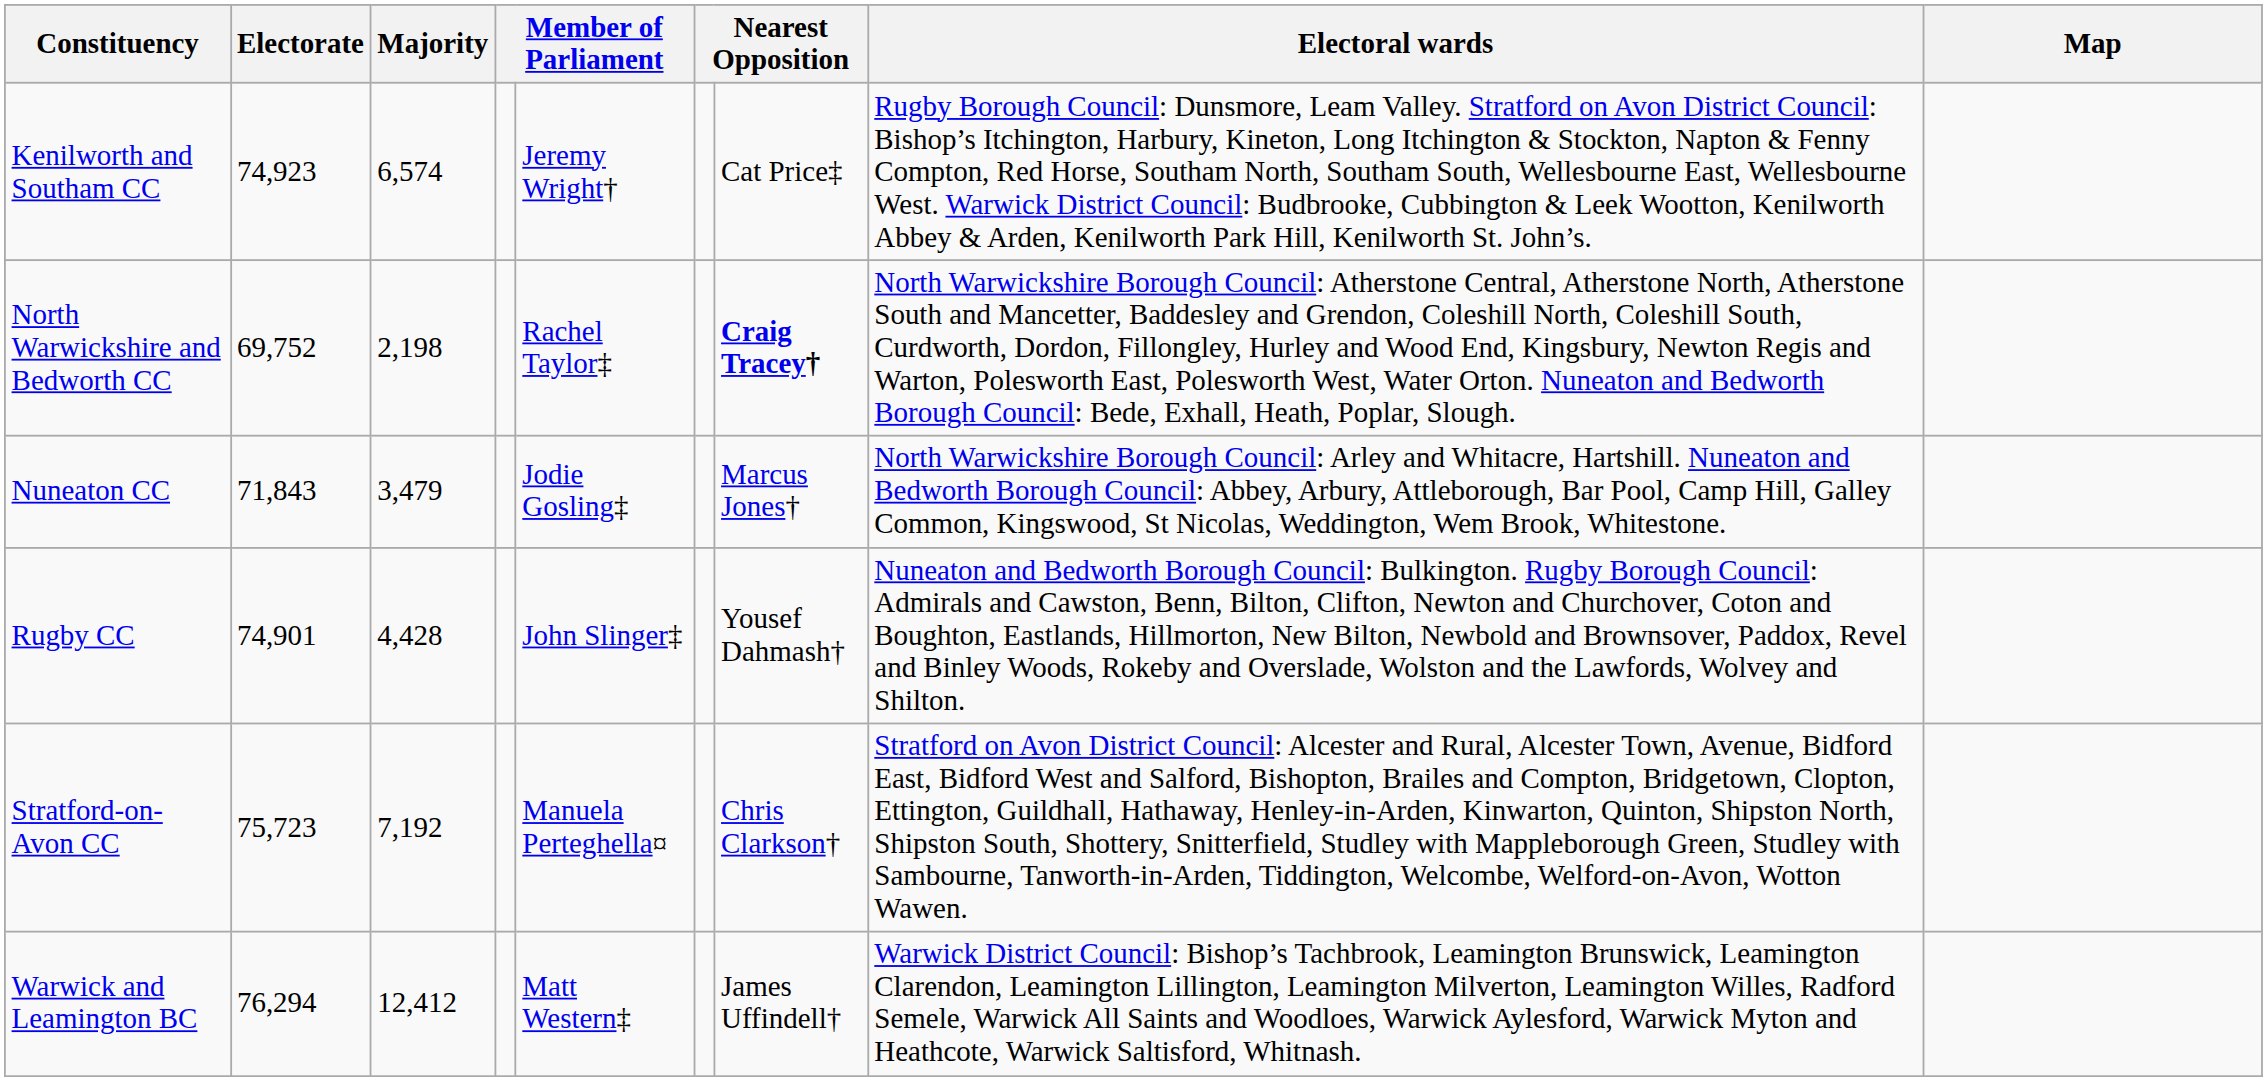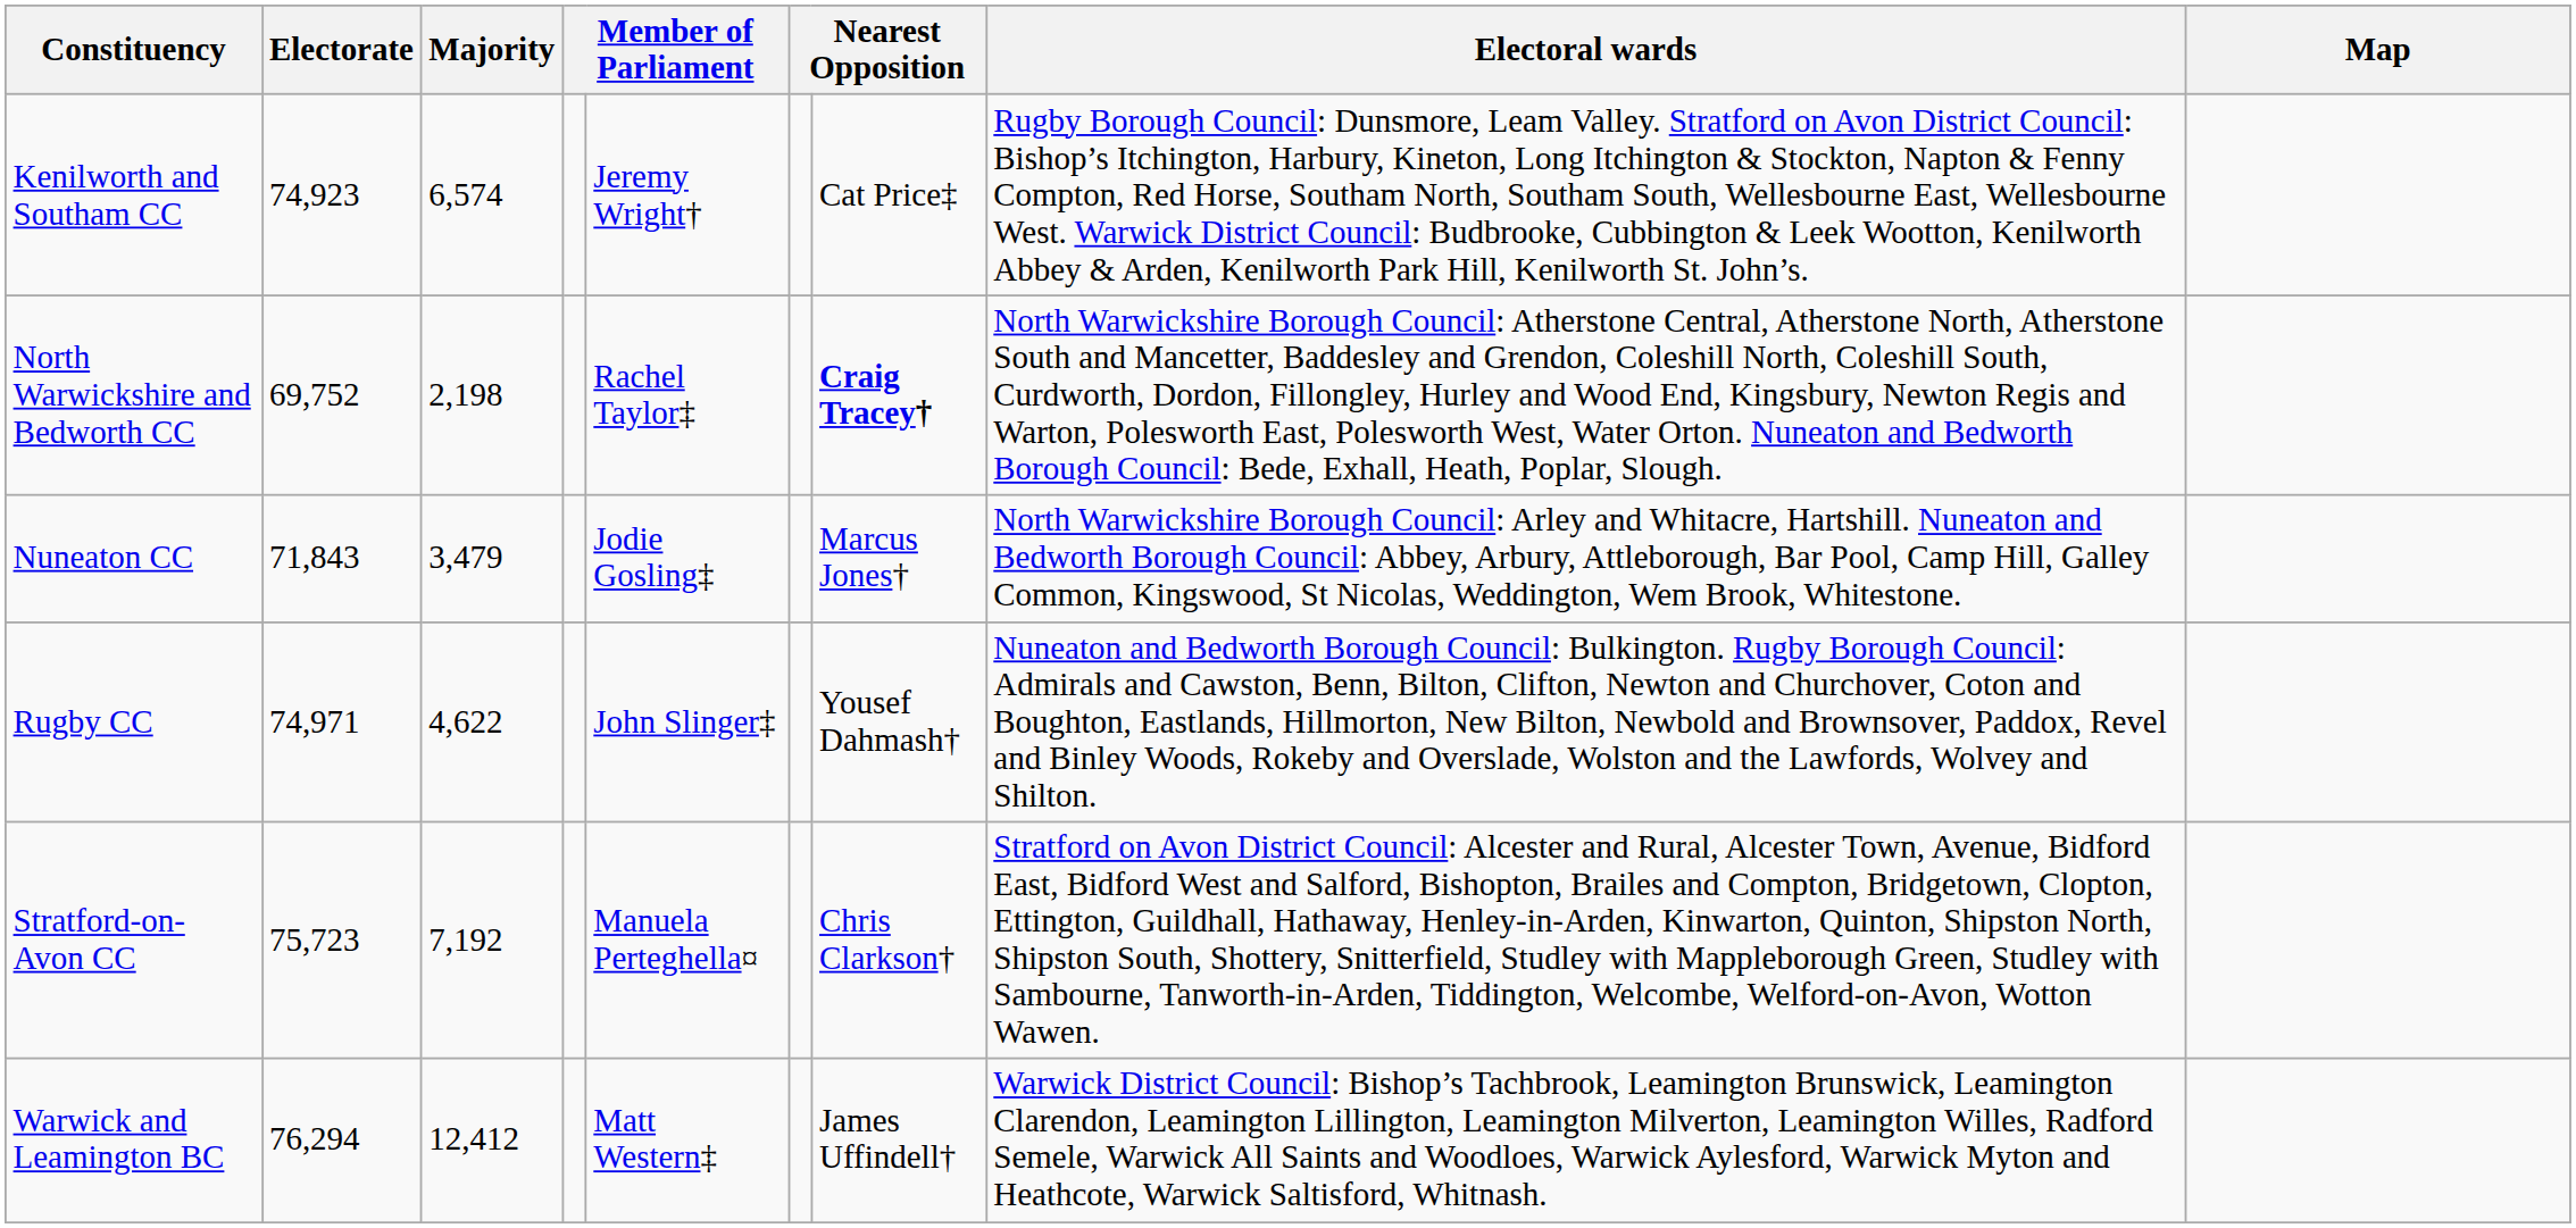Rugby CC | Electorate: 74,901 -> 74,971
Rugby CC | Majority: 4,428 -> 4,622
